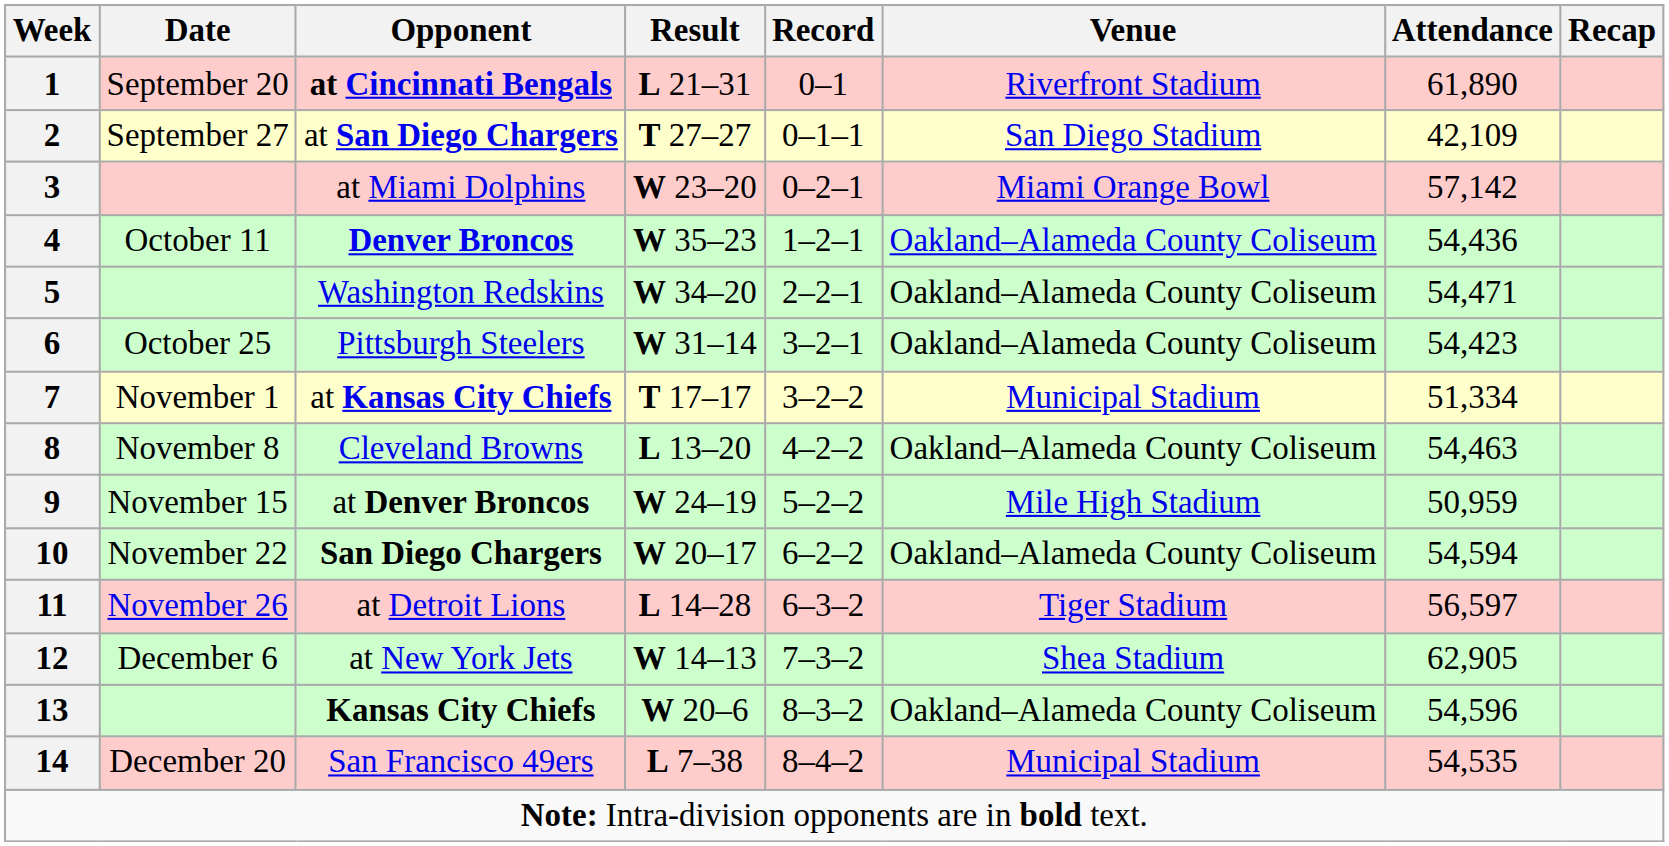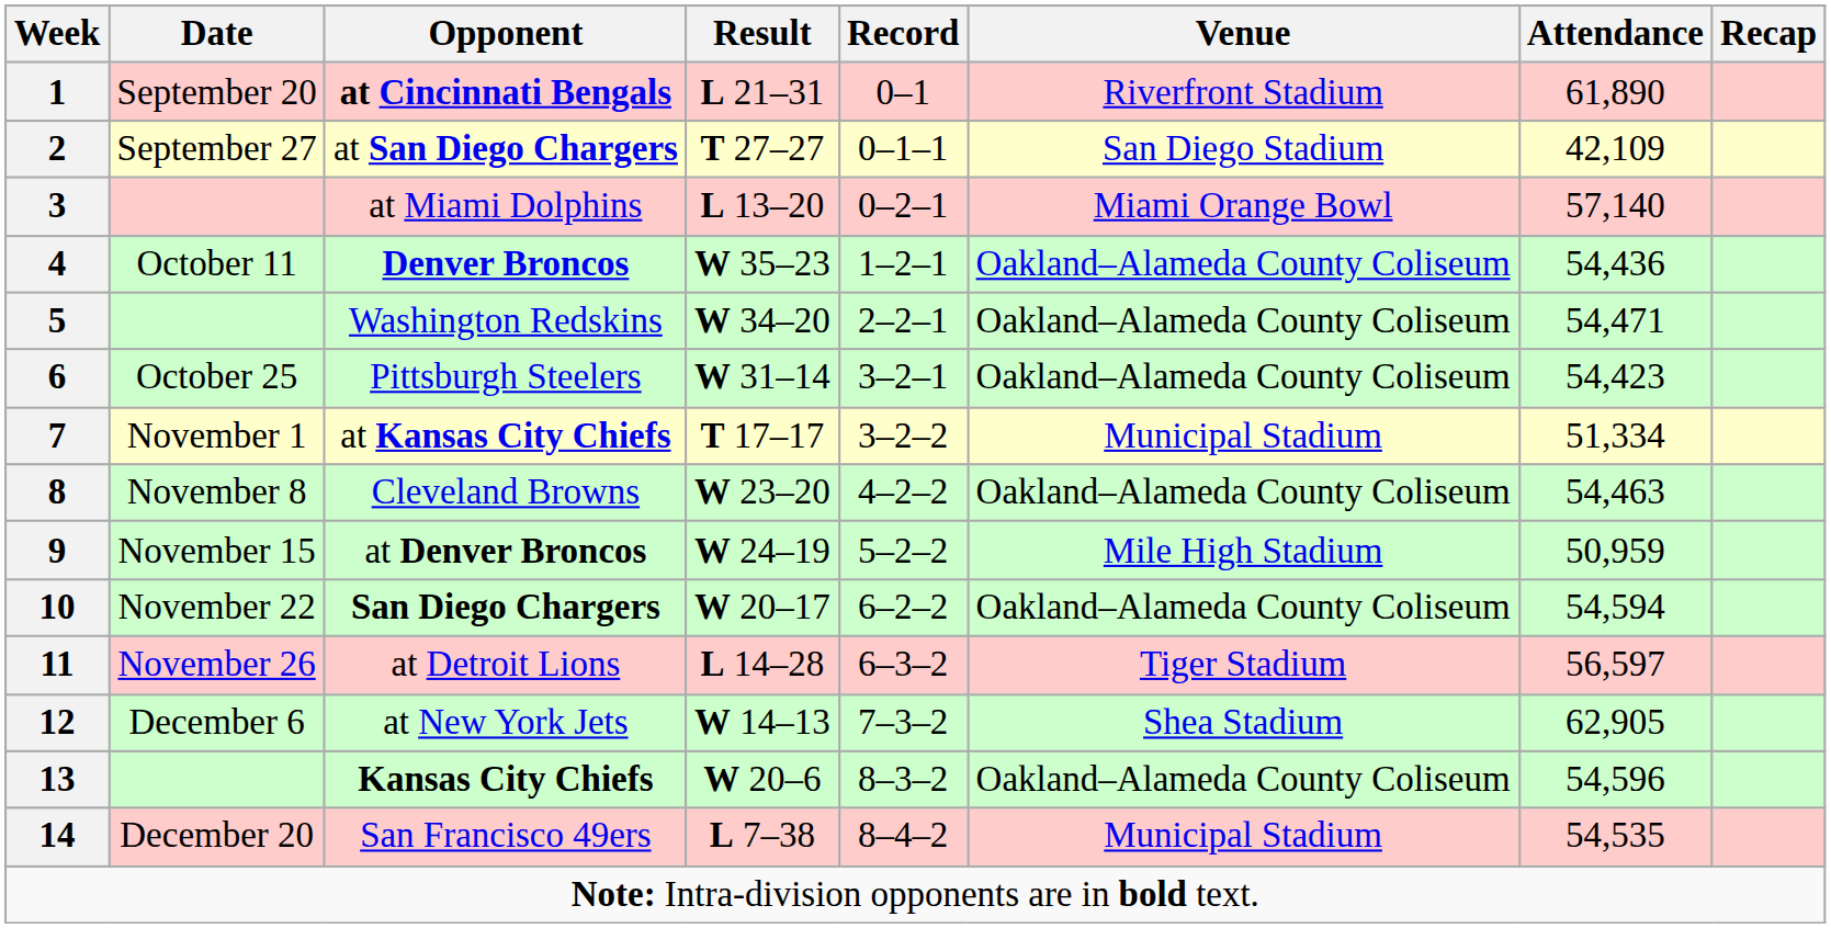3 | Result: W 23–20 -> L 13–20
3 | Attendance: 57,142 -> 57,140
8 | Result: L 13–20 -> W 23–20
